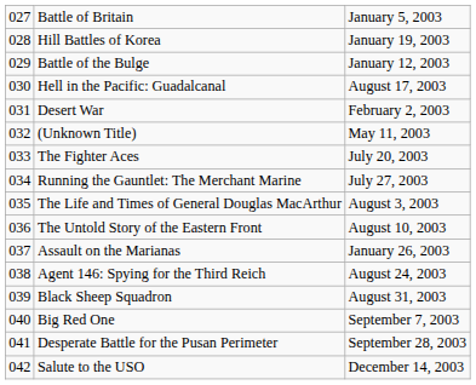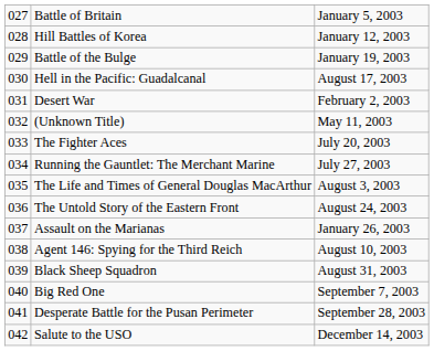Hill Battles of Korea | column 3: January 19, 2003 -> January 12, 2003
Battle of the Bulge | column 3: January 12, 2003 -> January 19, 2003
The Untold Story of the Eastern Front | column 3: August 10, 2003 -> August 24, 2003
Agent 146: Spying for the Third Reich | column 3: August 24, 2003 -> August 10, 2003
